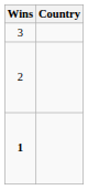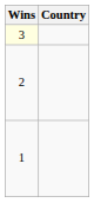3 | Wins: no background -> lightyellow background
1 | Wins: bold -> normal
